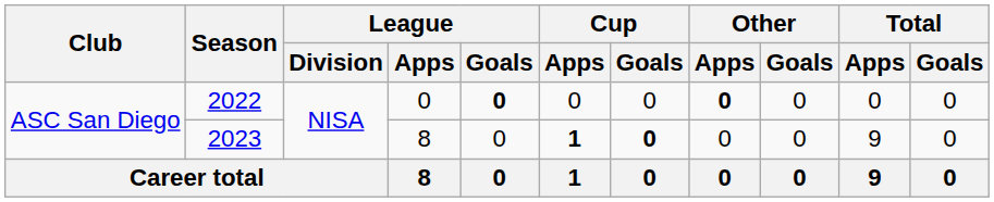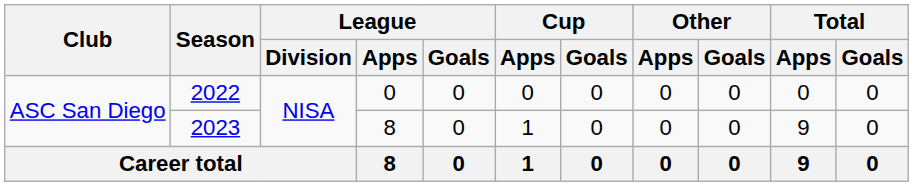2022 | League / Goals: bold -> normal
2022 | Other / Apps: bold -> normal
2023 | Cup / Apps: bold -> normal
2023 | Cup / Goals: bold -> normal
